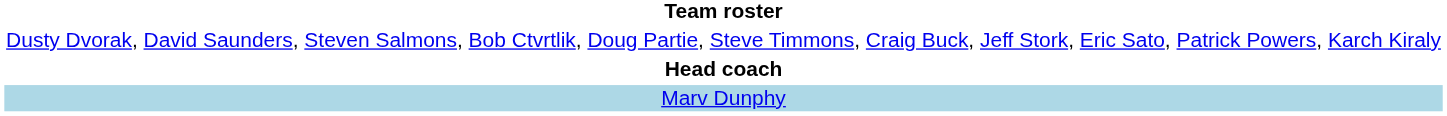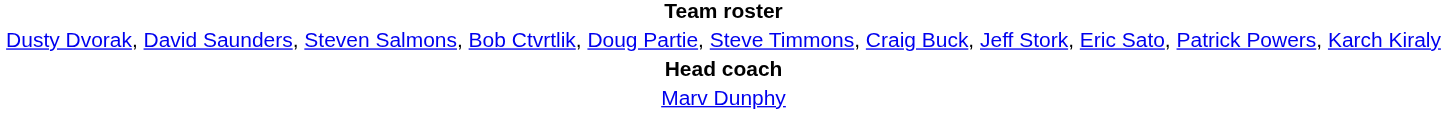row 4 | column 1: lightblue background -> no background
